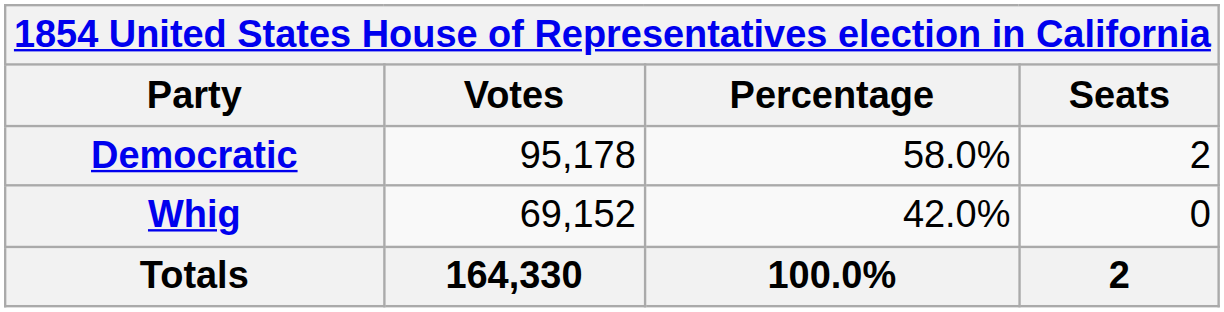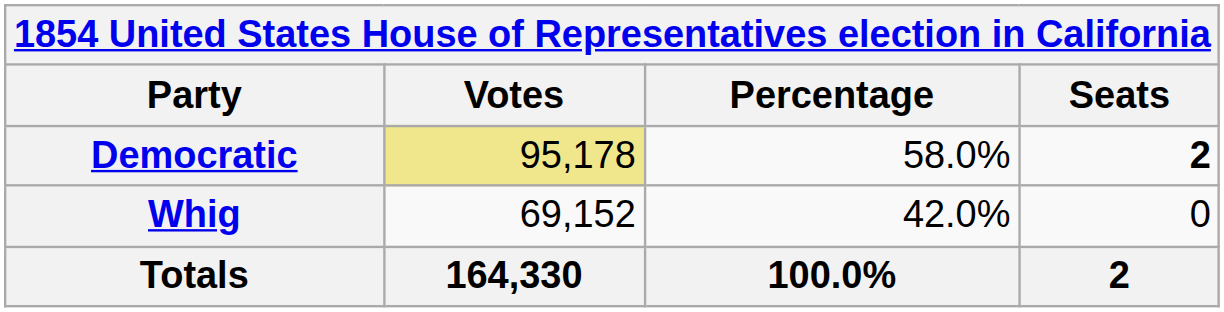Democratic | Votes: no background -> khaki background
Democratic | Seats: normal -> bold
